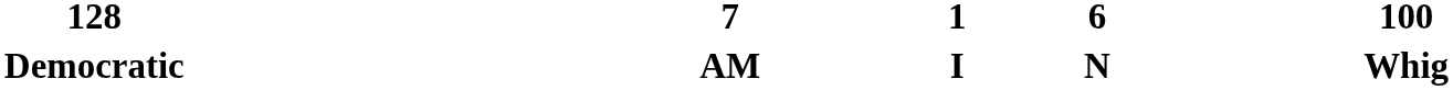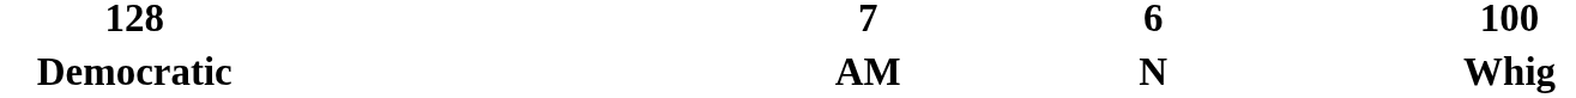- column: 1 | I
